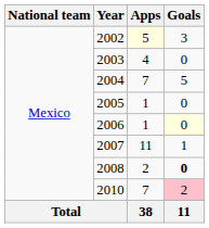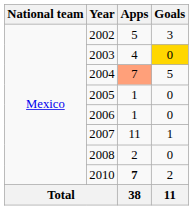2002 | Apps: lightyellow background -> no background
2003 | Goals: no background -> gold background
2004 | Apps: no background -> lightsalmon background
2006 | Goals: lightyellow background -> no background
2008 | Goals: bold -> normal
2010 | Apps: normal -> bold
2010 | Goals: pink background -> no background
